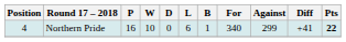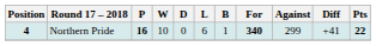Northern Pride | Position: normal -> bold
Northern Pride | P: normal -> bold
Northern Pride | For: normal -> bold
